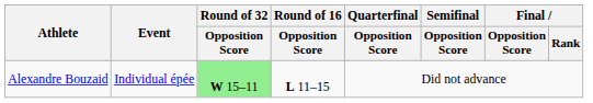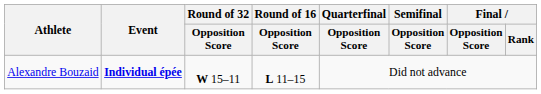Alexandre Bouzaid | Event: normal -> bold
Alexandre Bouzaid | Round of 32 / Opposition Score: lightgreen background -> no background
